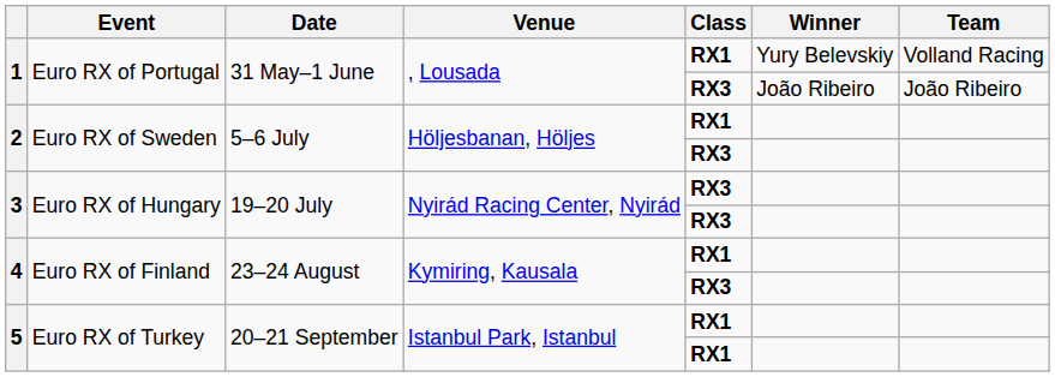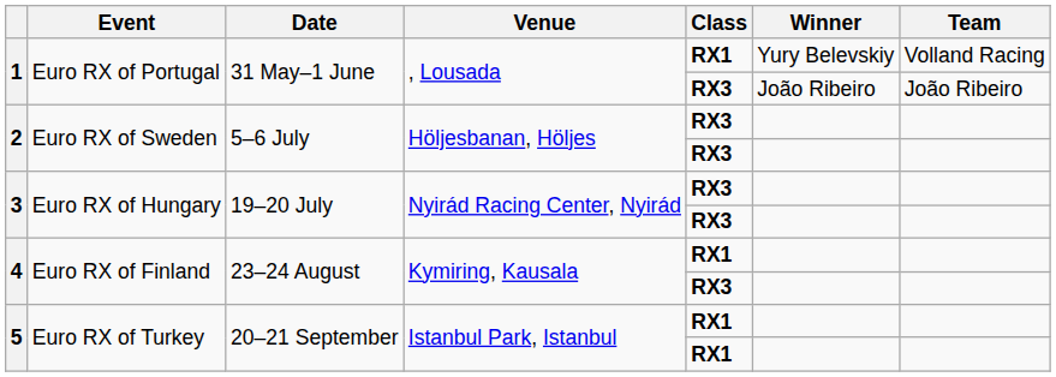row 4 | Class: RX1 -> RX3
